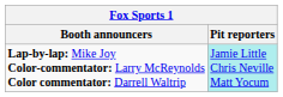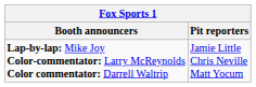row 3 | Pit reporters: paleturquoise background -> no background
